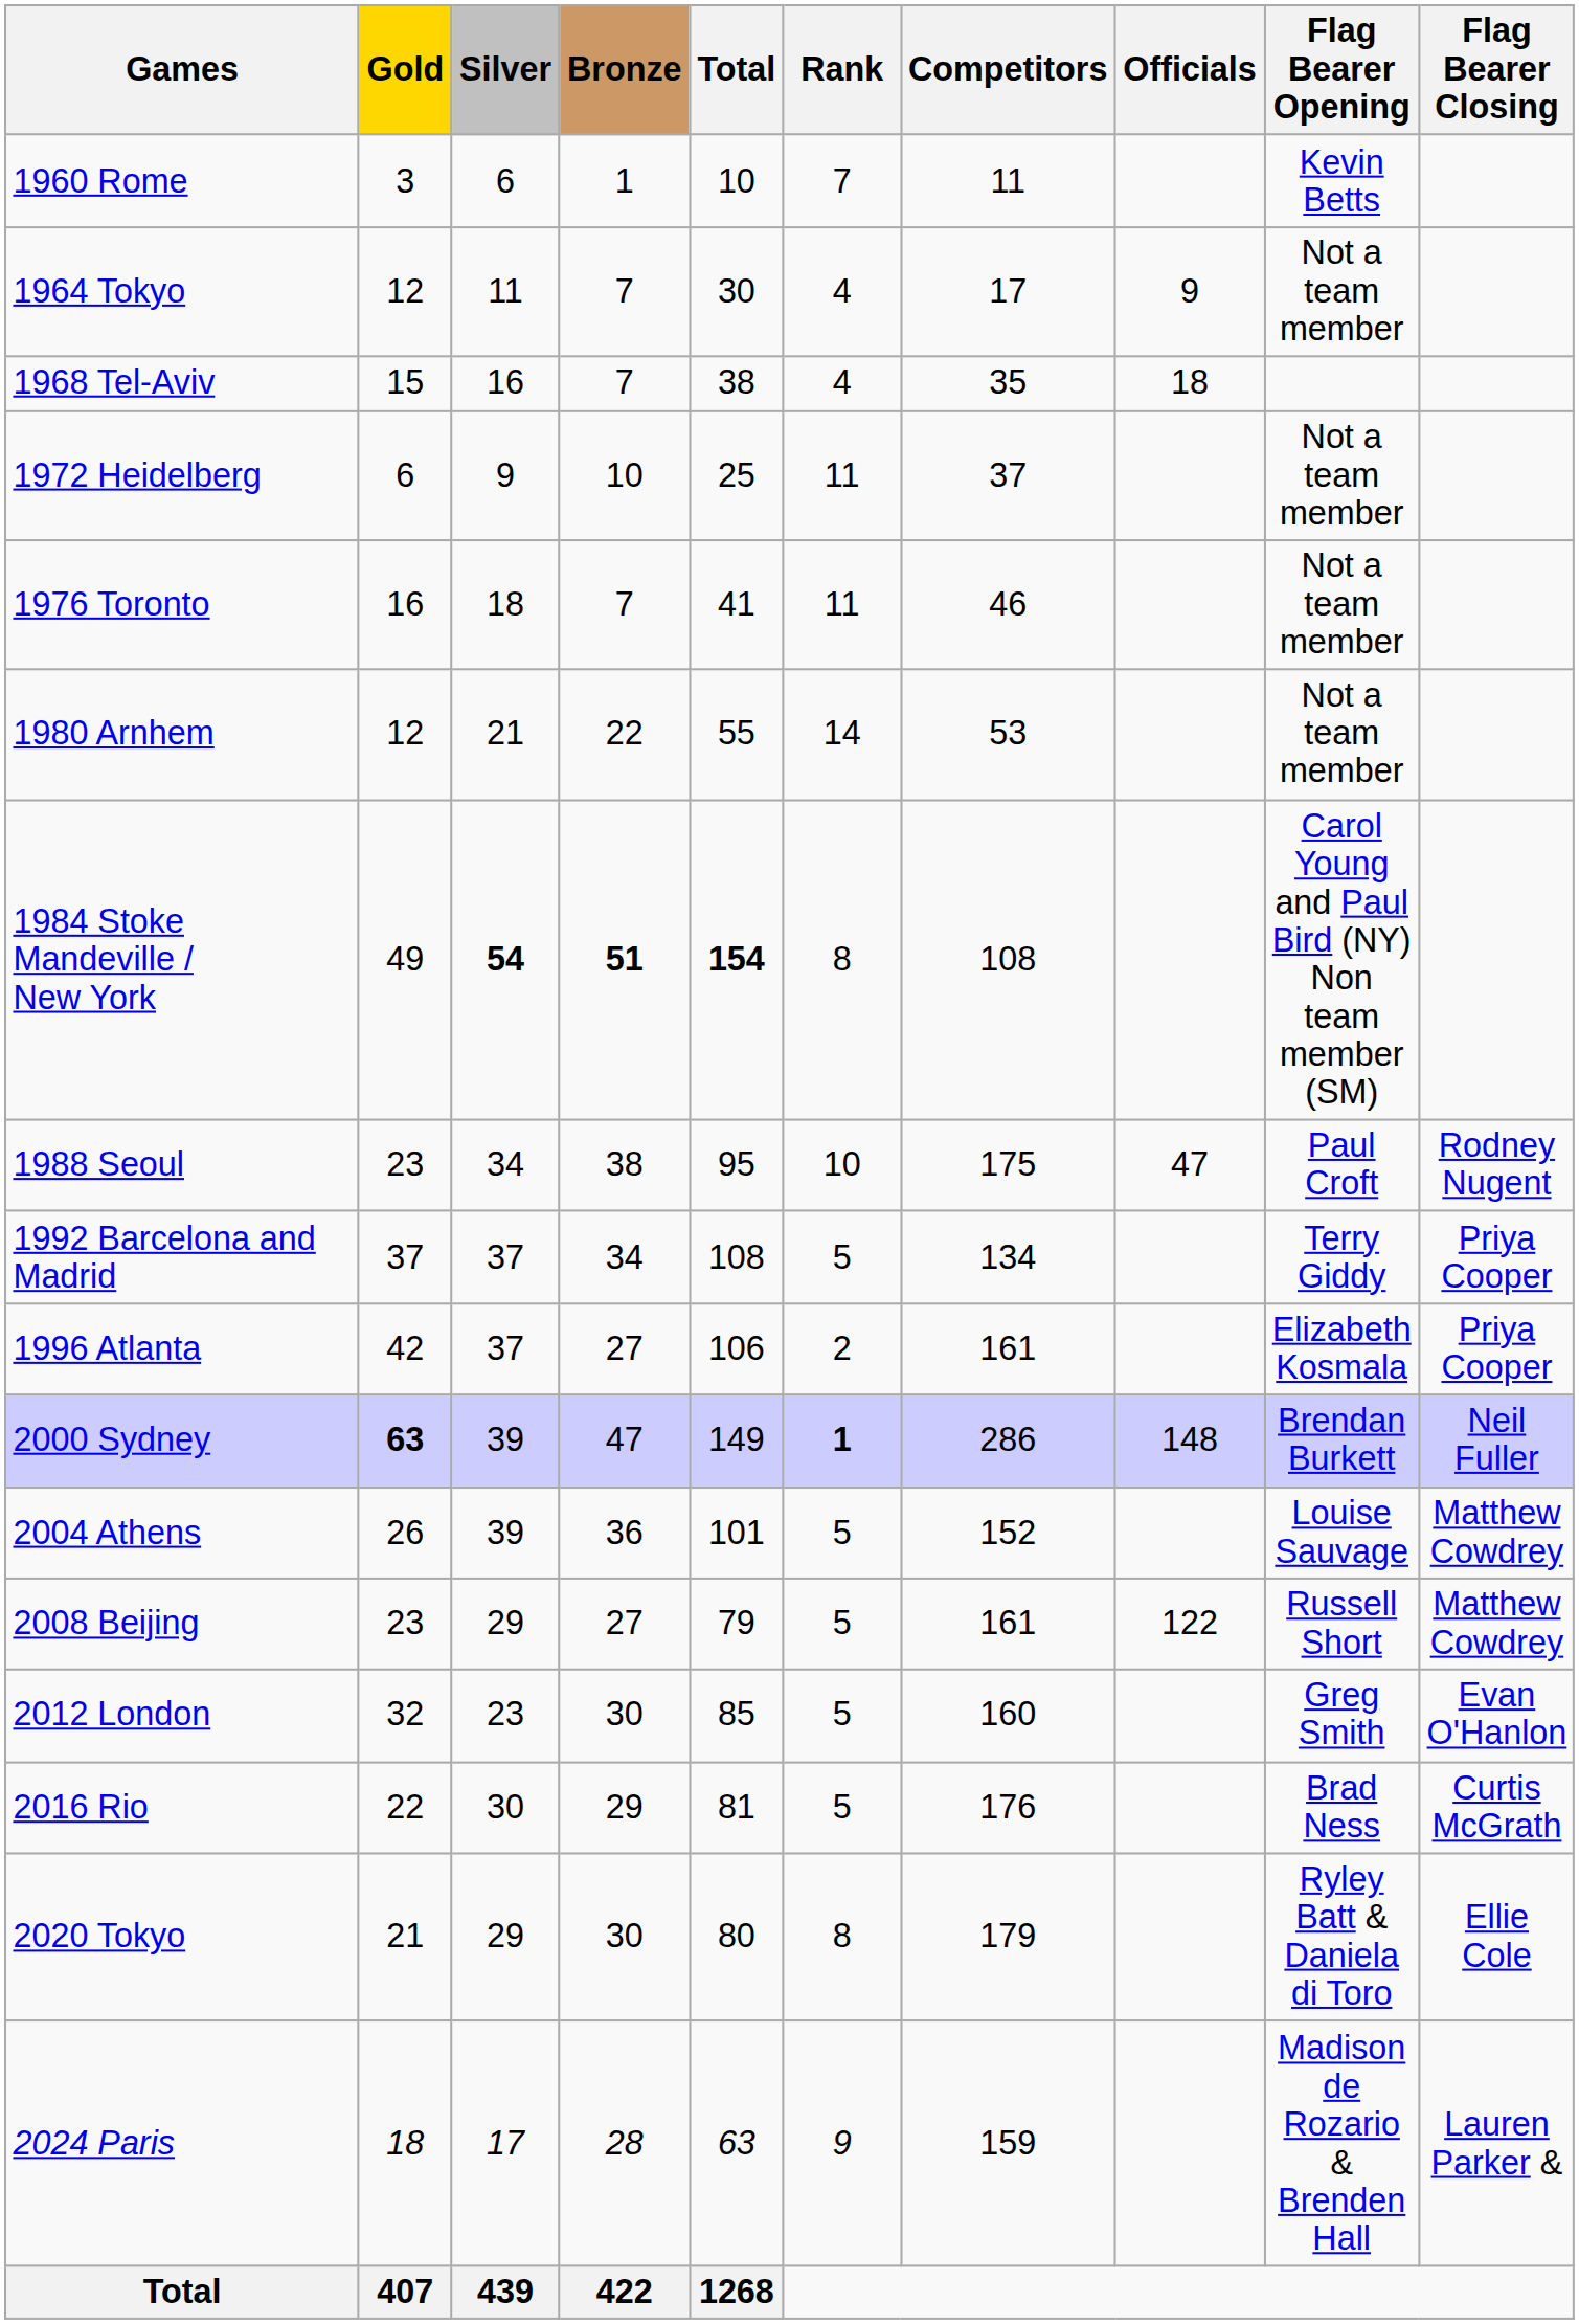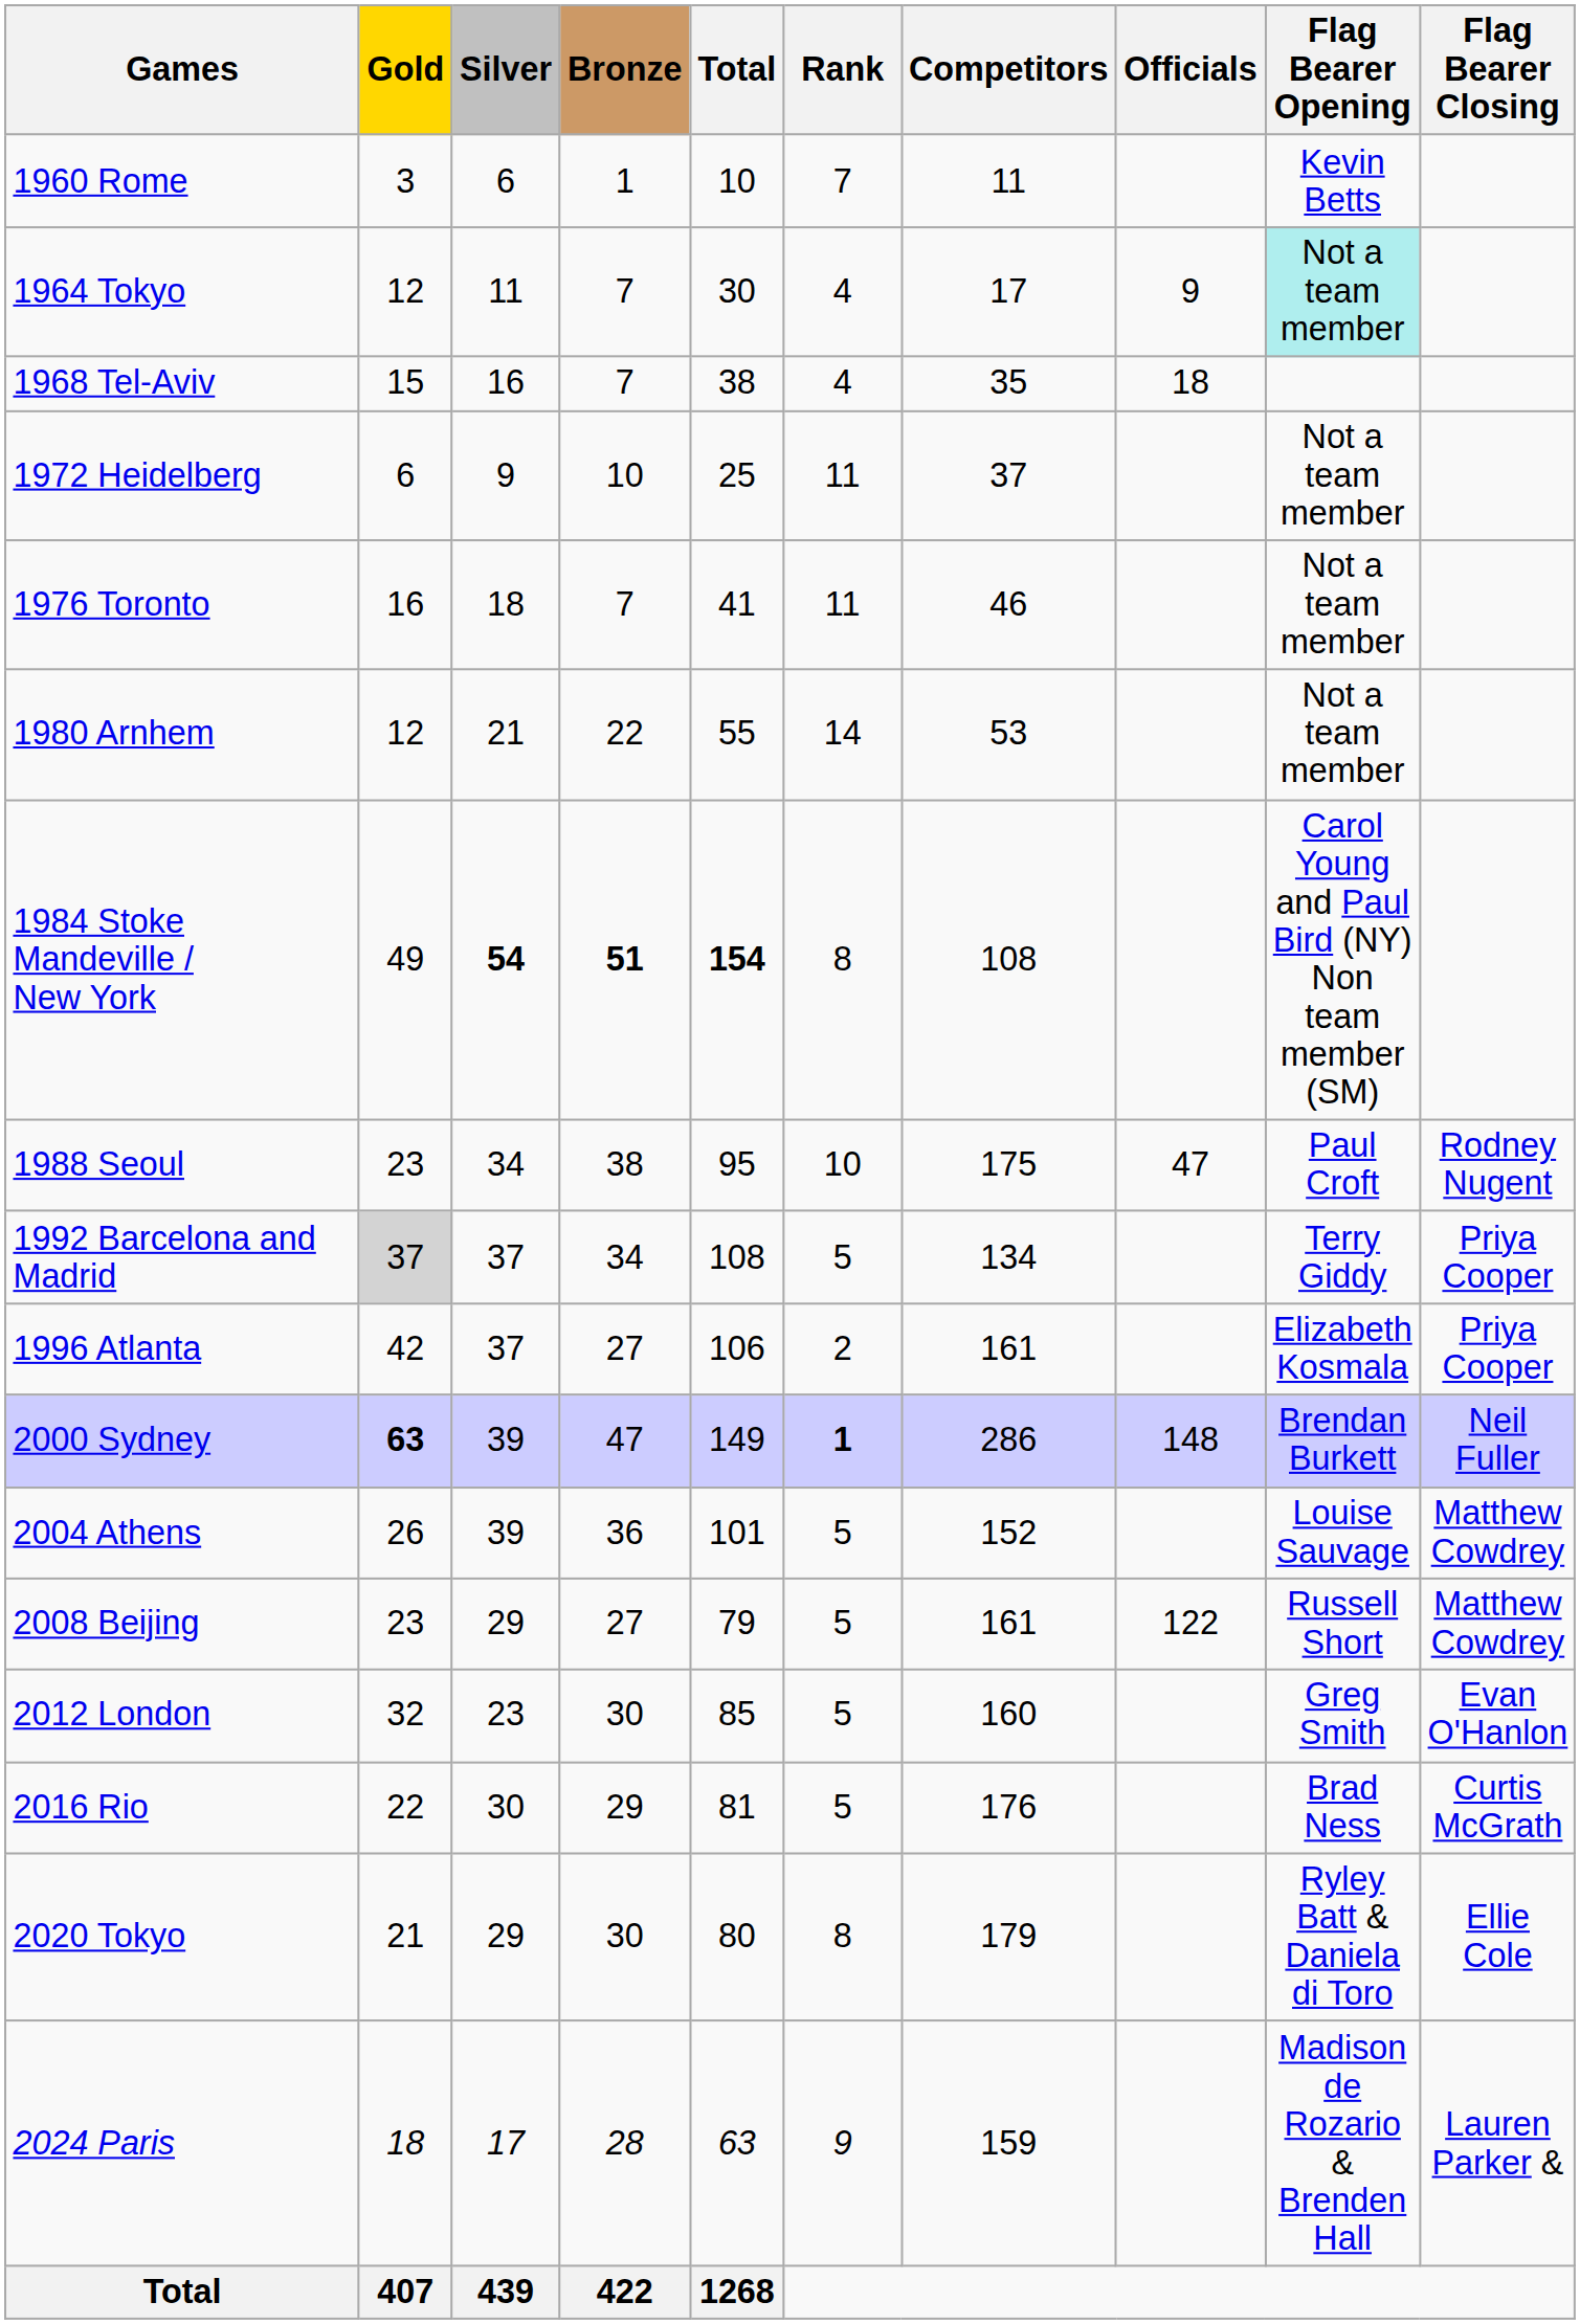1964 Tokyo | Flag Bearer Opening: no background -> paleturquoise background
1992 Barcelona and Madrid | Gold: no background -> lightgrey background
